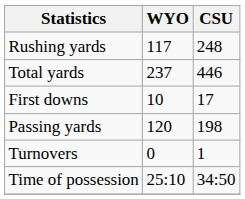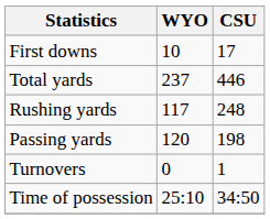rows swapped: First downs <-> Rushing yards
